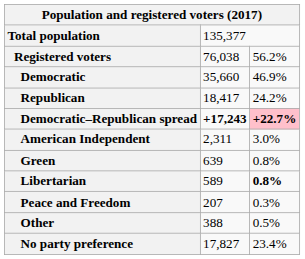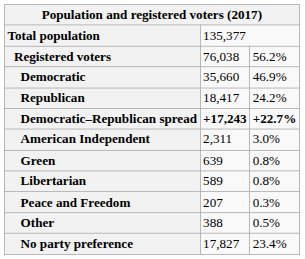Democratic–Republican spread | column 3: pink background -> no background
Libertarian | column 3: bold -> normal
